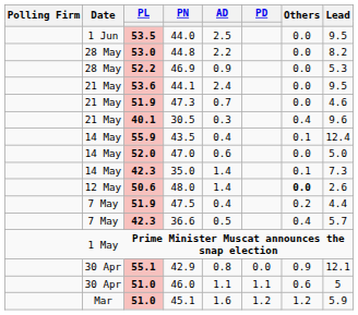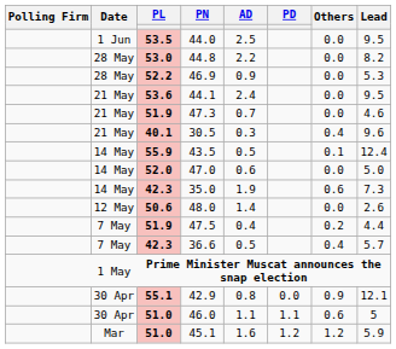43.5 | AD: 0.4 -> 0.5
35.0 | AD: 1.4 -> 1.9
35.0 | Others: 0.1 -> 0.6
48.0 | Others: bold -> normal
